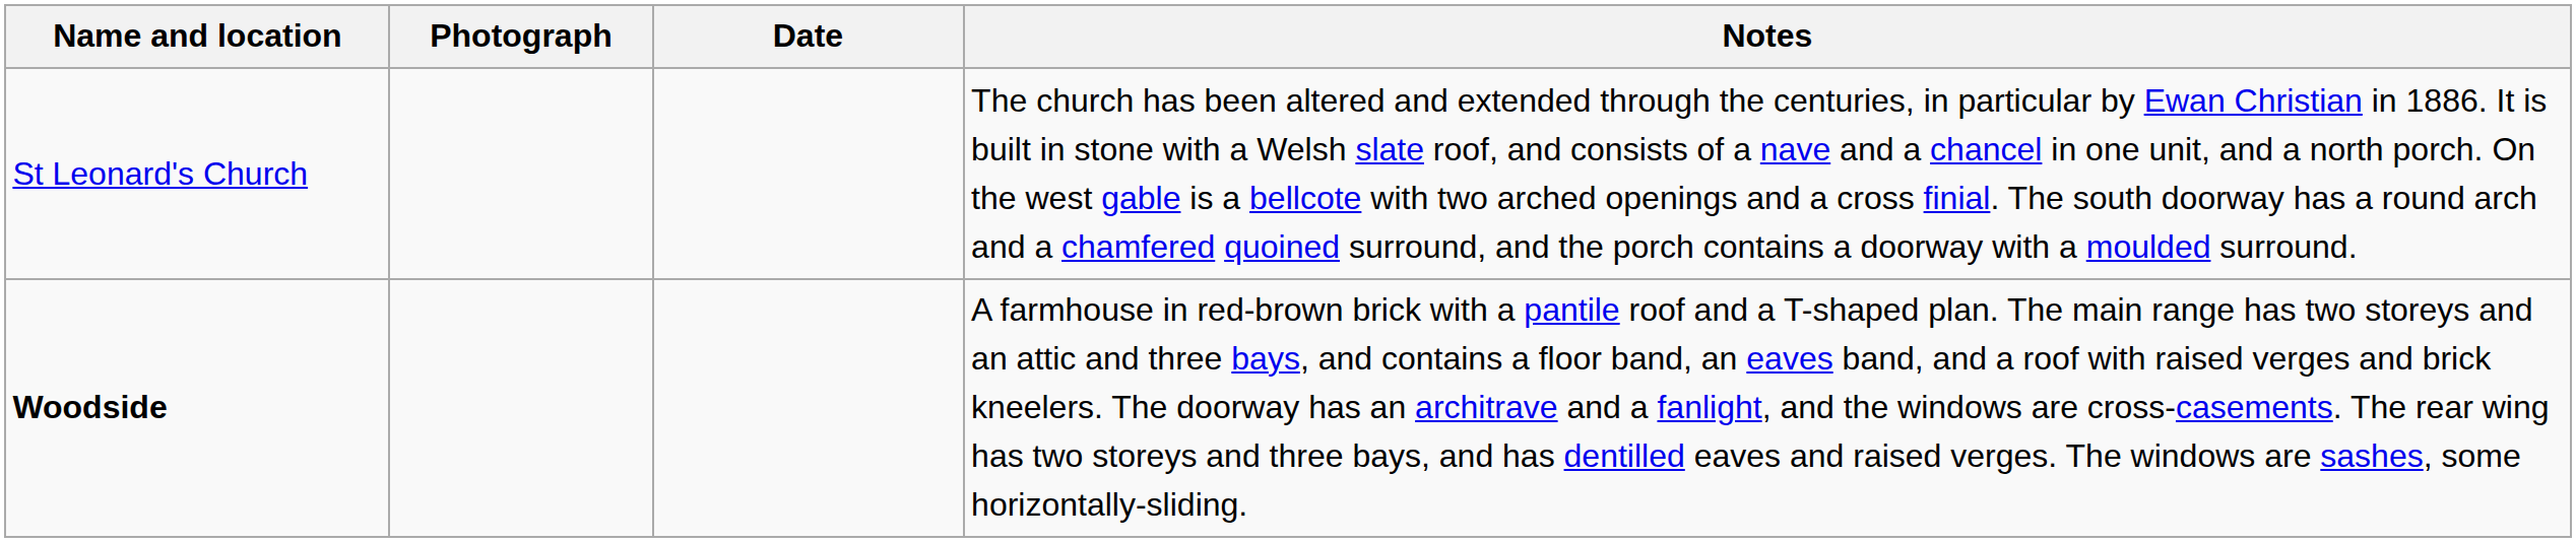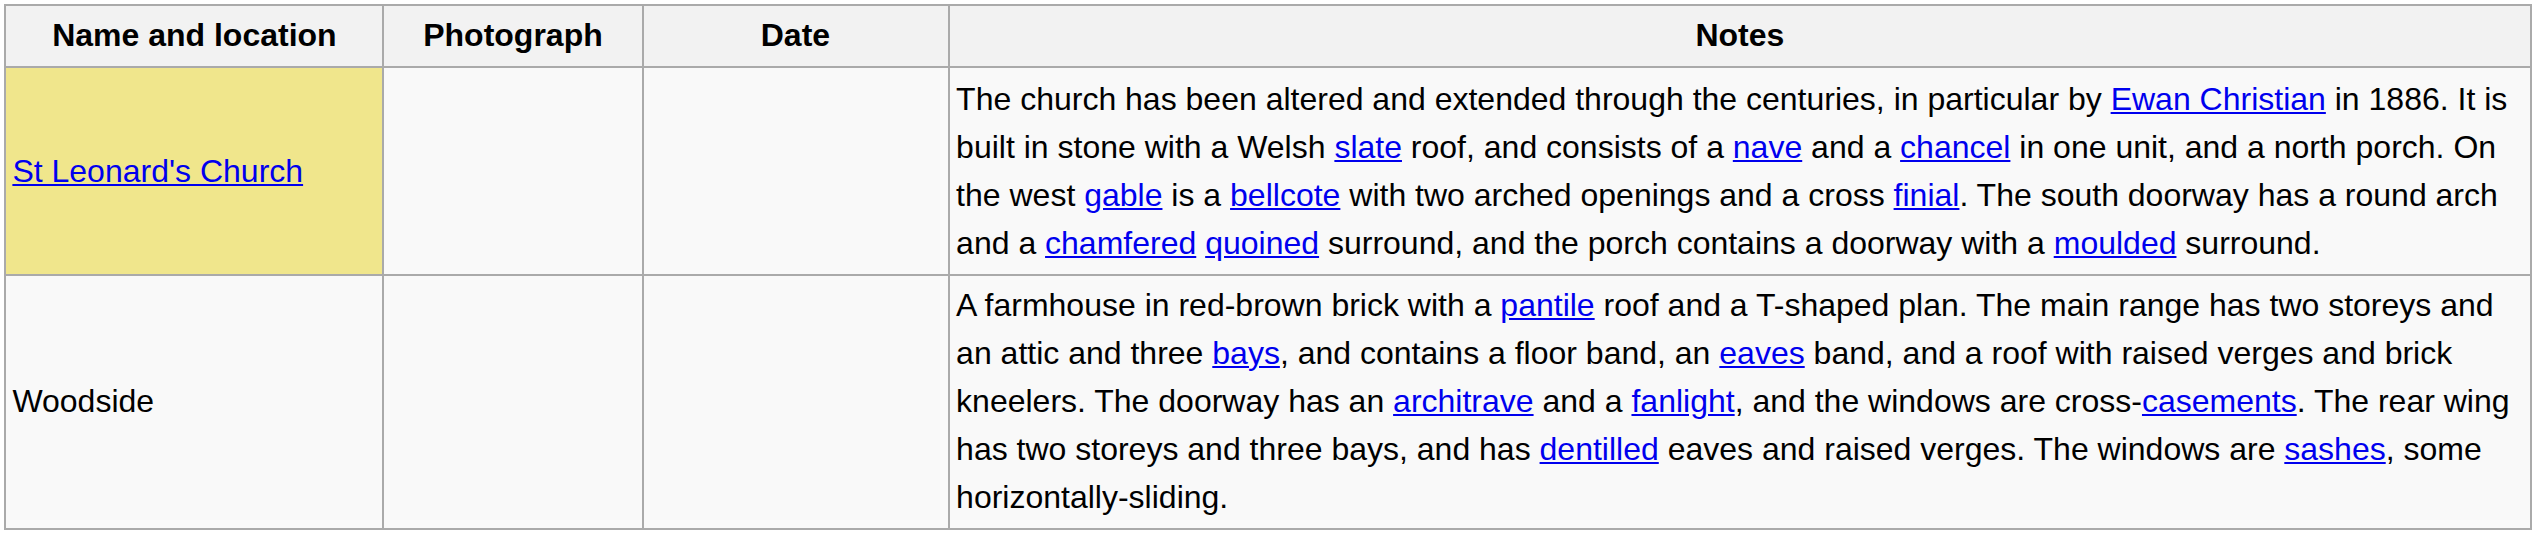St Leonard's Church | Name and location: no background -> khaki background
Woodside | Name and location: bold -> normal
